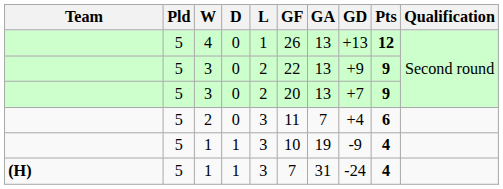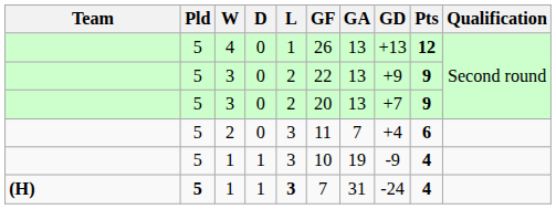(H) / 1 | Pld: normal -> bold
(H) / 1 | L: normal -> bold
